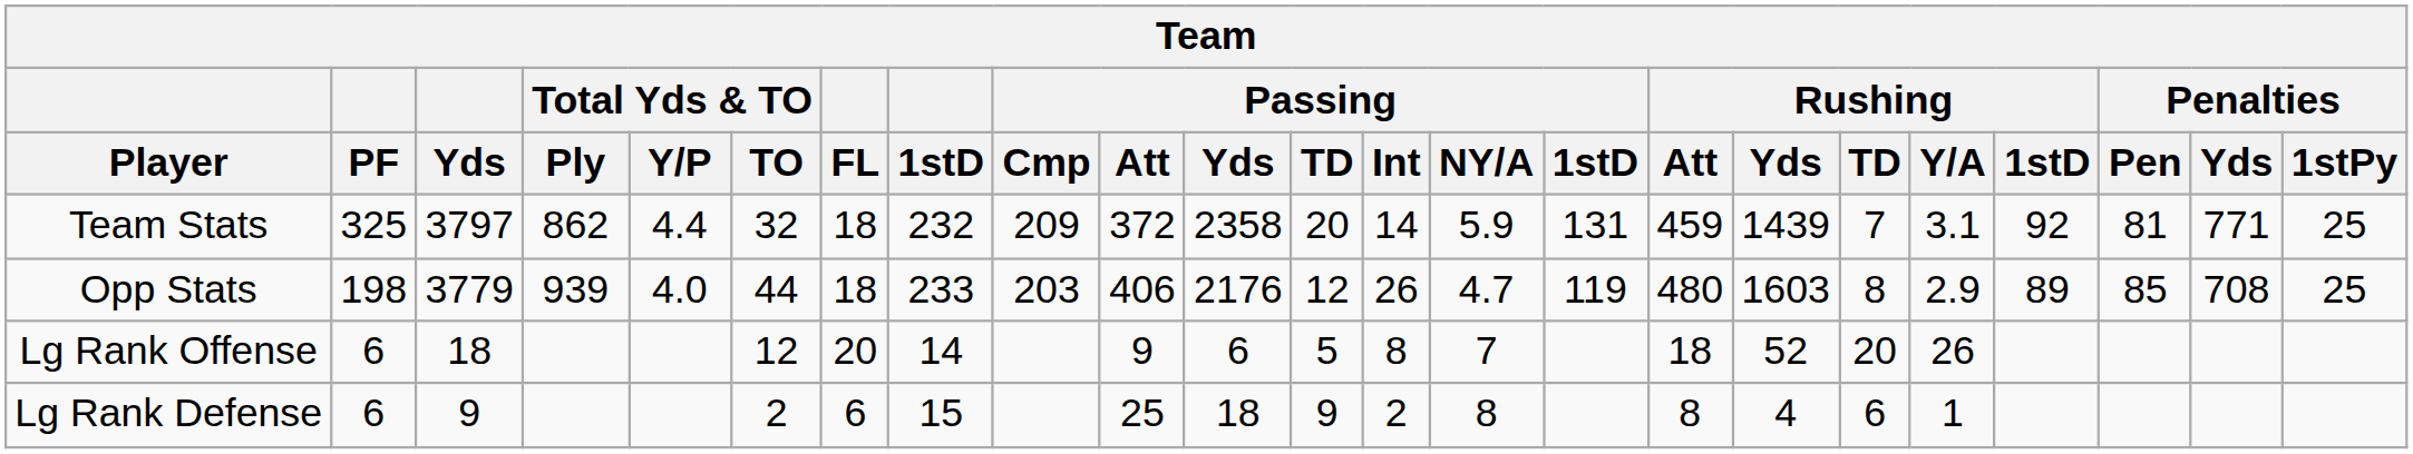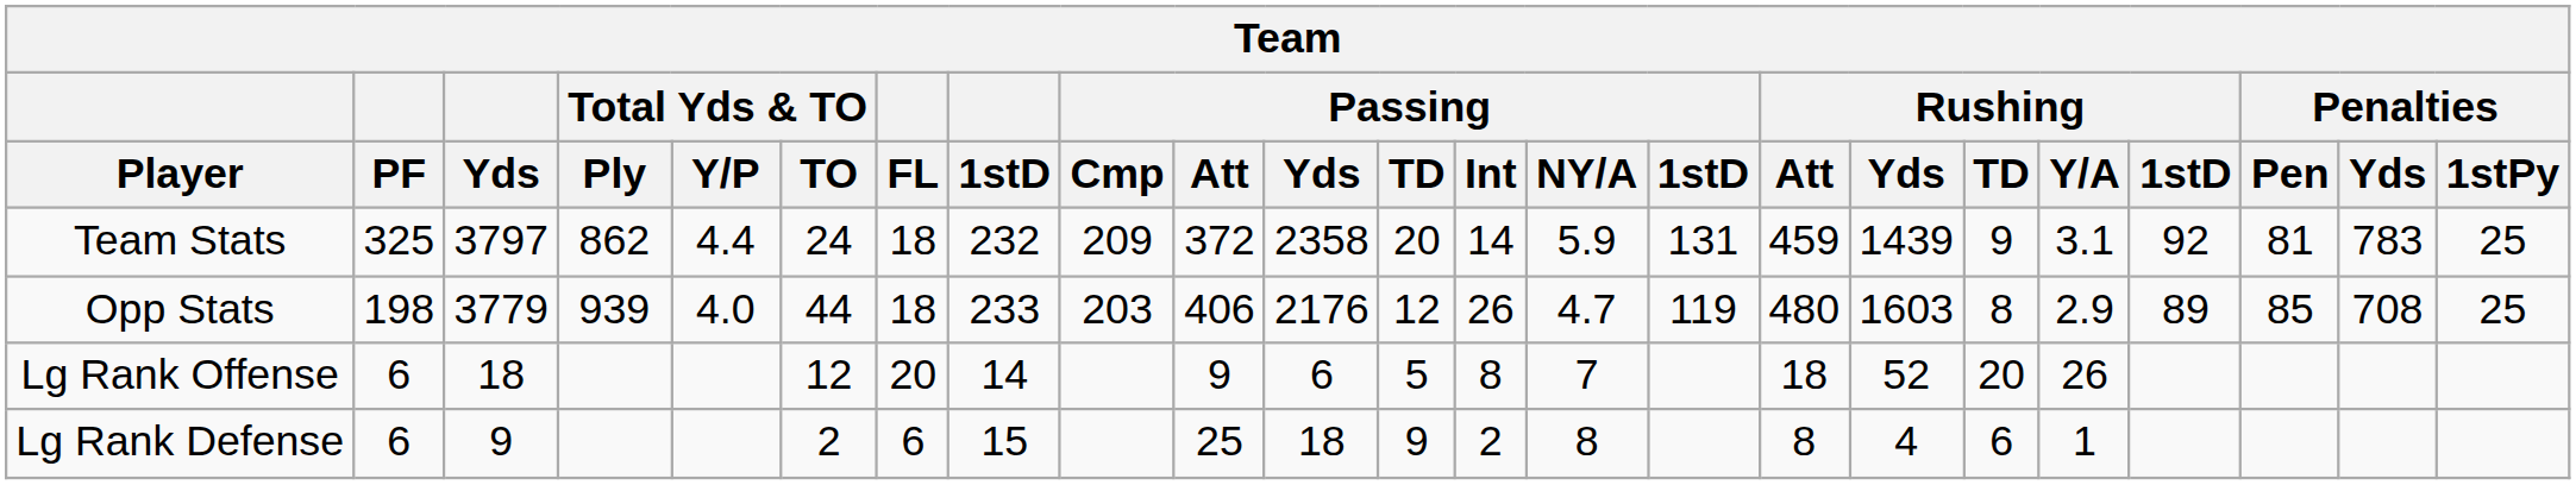Team Stats | Total Yds & TO / TO: 32 -> 24
Team Stats | Rushing / TD: 7 -> 9
Team Stats | Penalties / Yds: 771 -> 783
